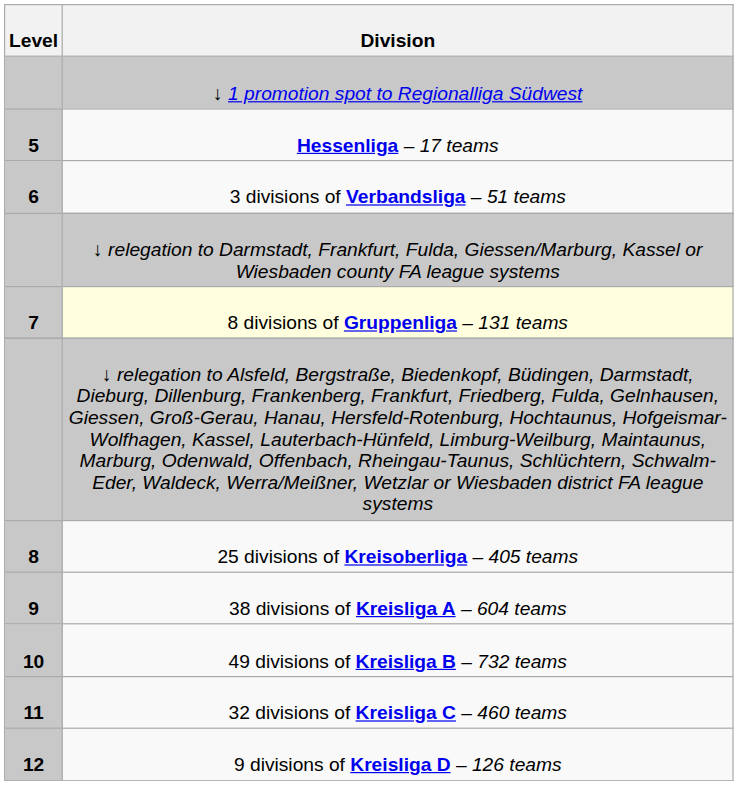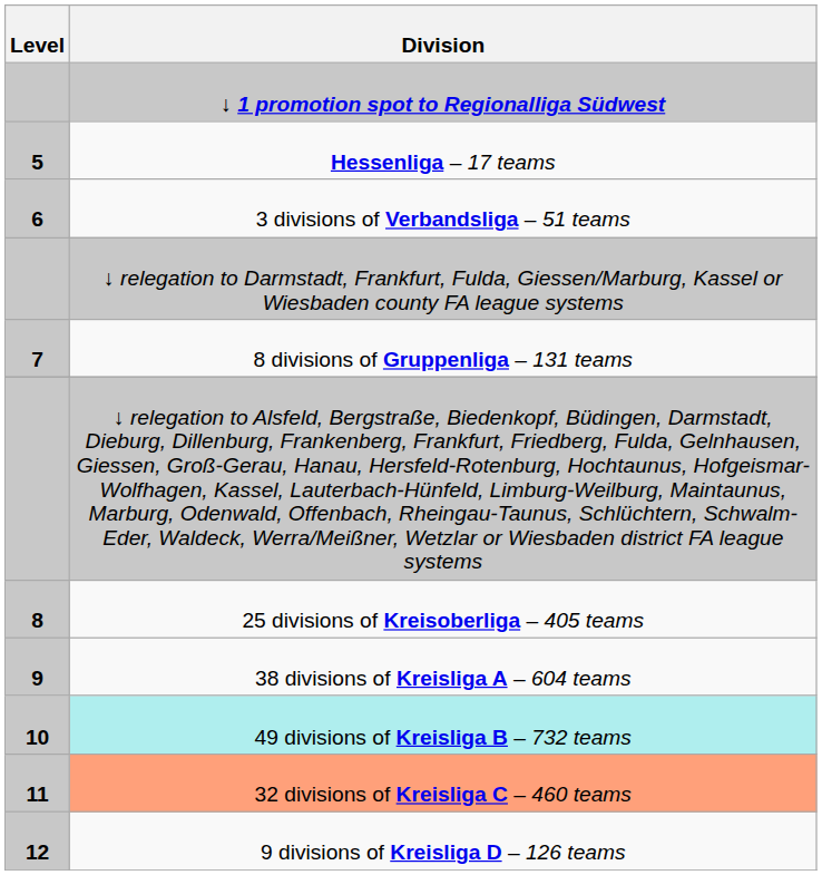↓ 1 promotion spot to Regionalliga Südwest | Division: normal -> bold
8 divisions of Gruppenliga – 131 teams | Division: lightyellow background -> no background
49 divisions of Kreisliga B – 732 teams | Division: no background -> paleturquoise background
32 divisions of Kreisliga C – 460 teams | Division: no background -> lightsalmon background
